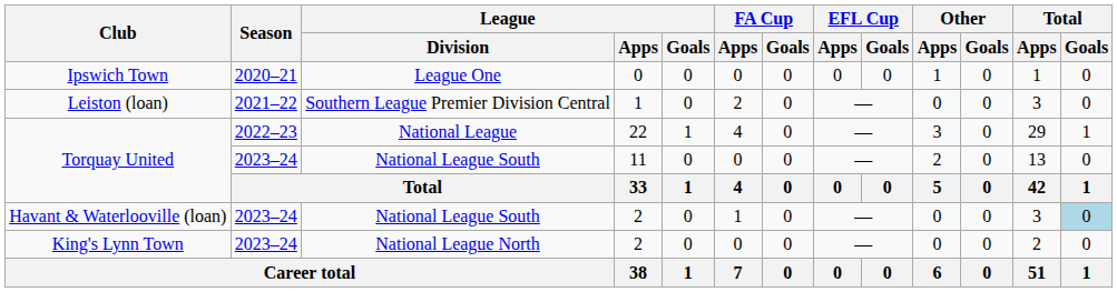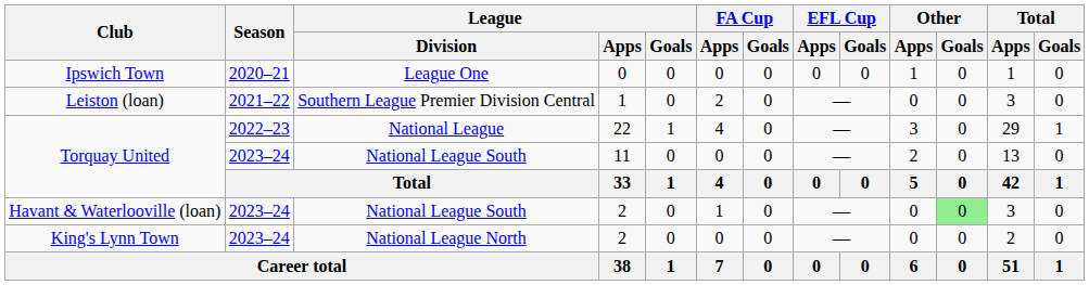Havant & Waterlooville (loan) | Other / Goals: no background -> lightgreen background
Havant & Waterlooville (loan) | Total / Goals: lightblue background -> no background
